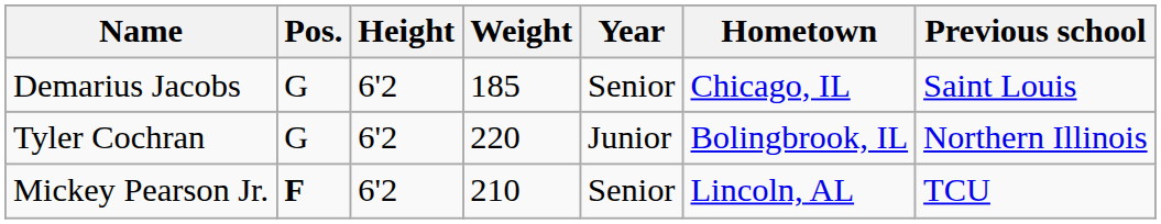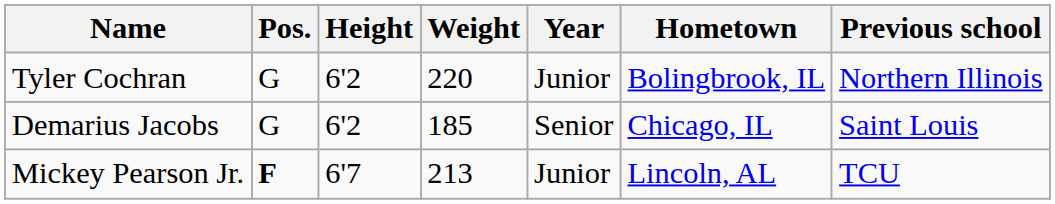rows swapped: Tyler Cochran <-> Demarius Jacobs
Mickey Pearson Jr. | Height: 6'2 -> 6'7
Mickey Pearson Jr. | Weight: 210 -> 213
Mickey Pearson Jr. | Year: Senior -> Junior
